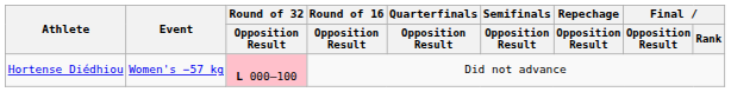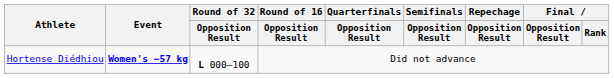Hortense Diédhiou | Event: normal -> bold
Hortense Diédhiou | Round of 32 / Opposition Result: pink background -> no background
